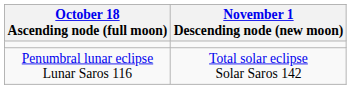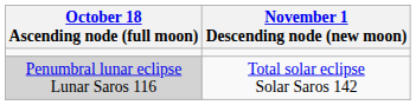row 3 | October 18 Ascending node (full moon): no background -> lightgrey background
